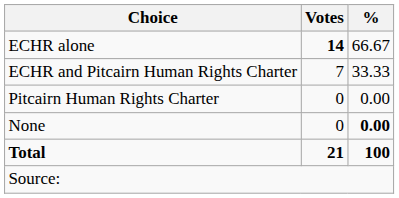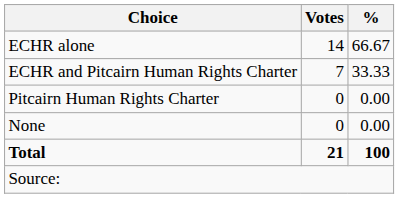ECHR alone | Votes: bold -> normal
None | %: bold -> normal
